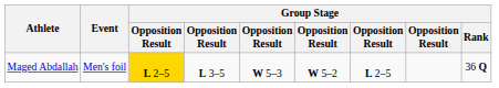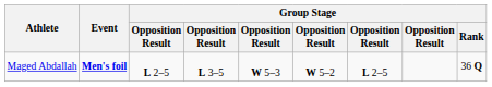Maged Abdallah | Event: normal -> bold
Maged Abdallah | column 3: gold background -> no background
